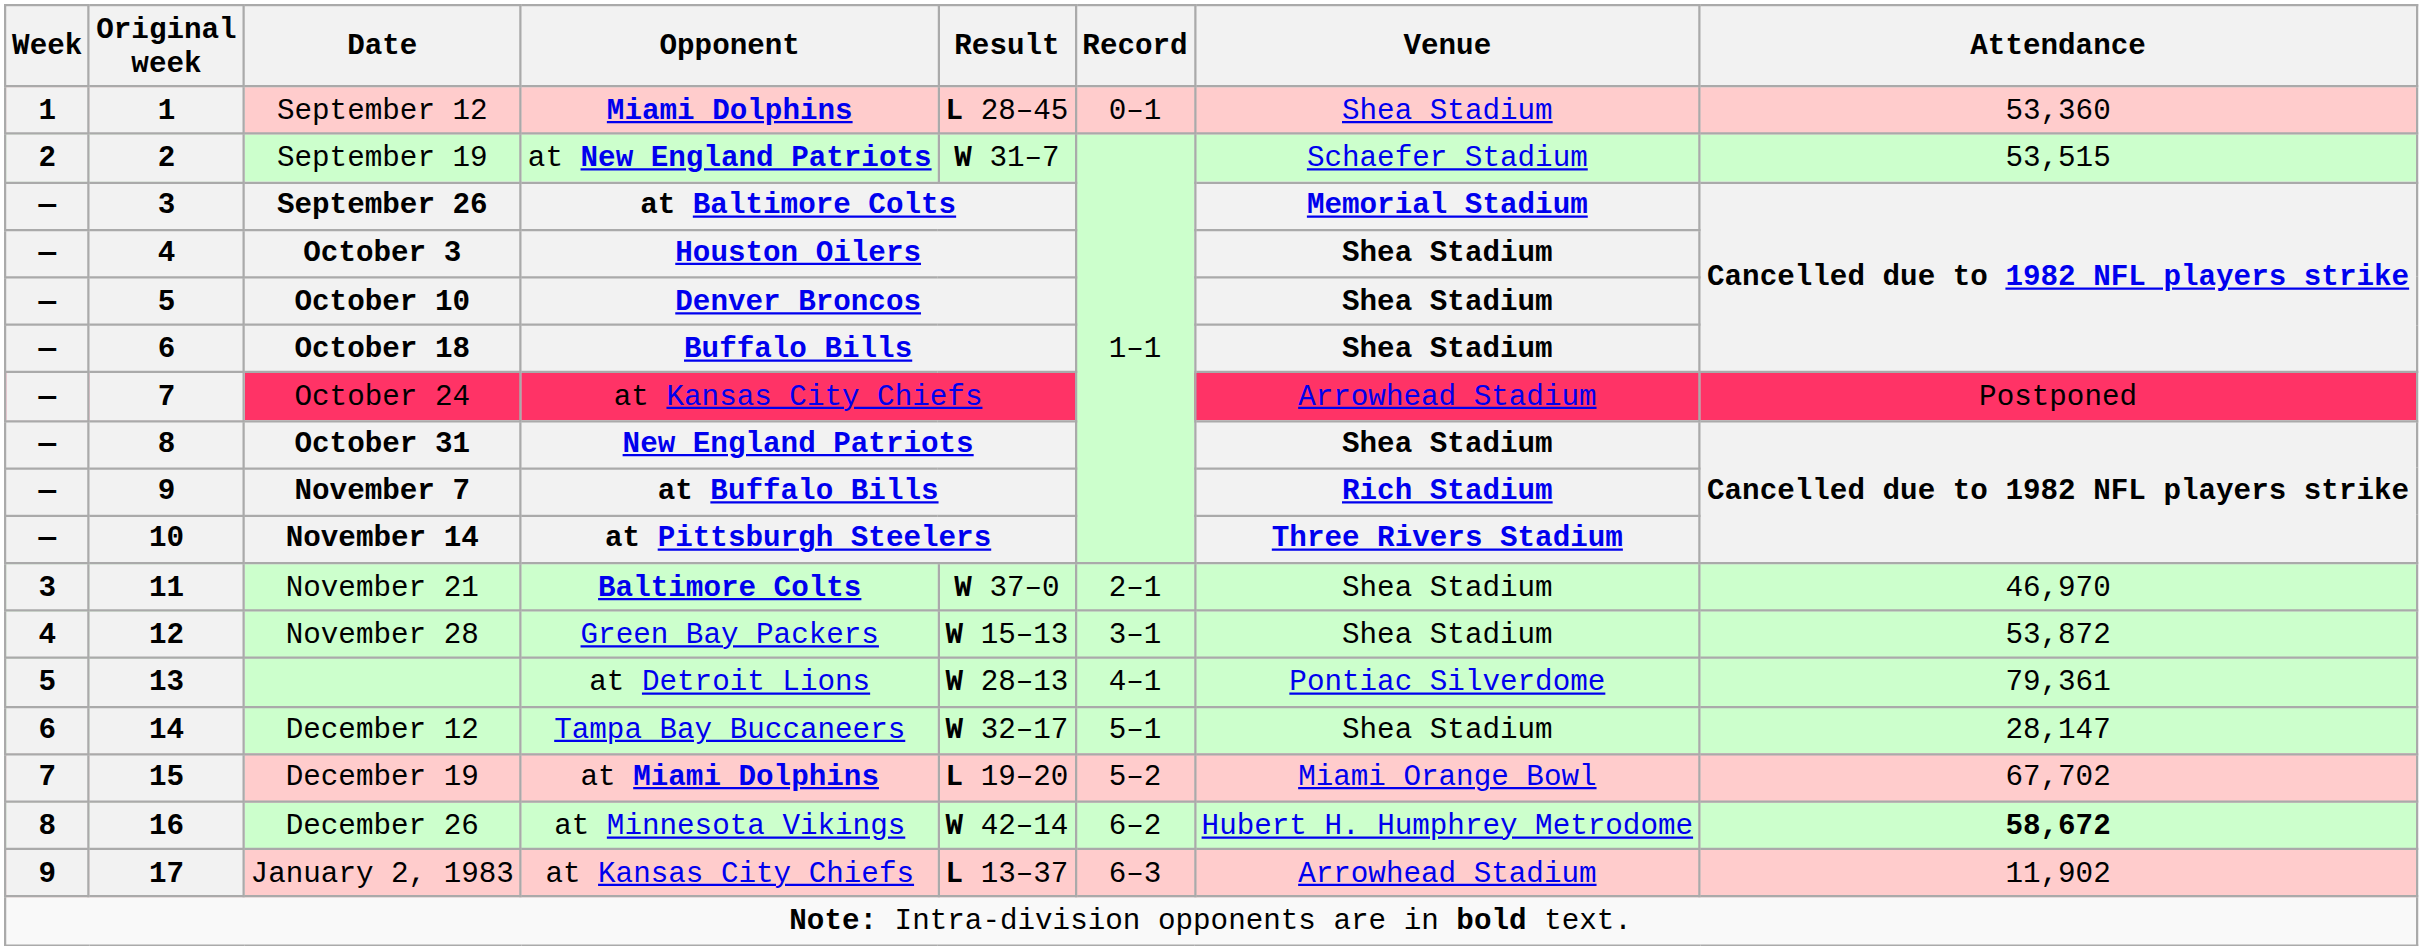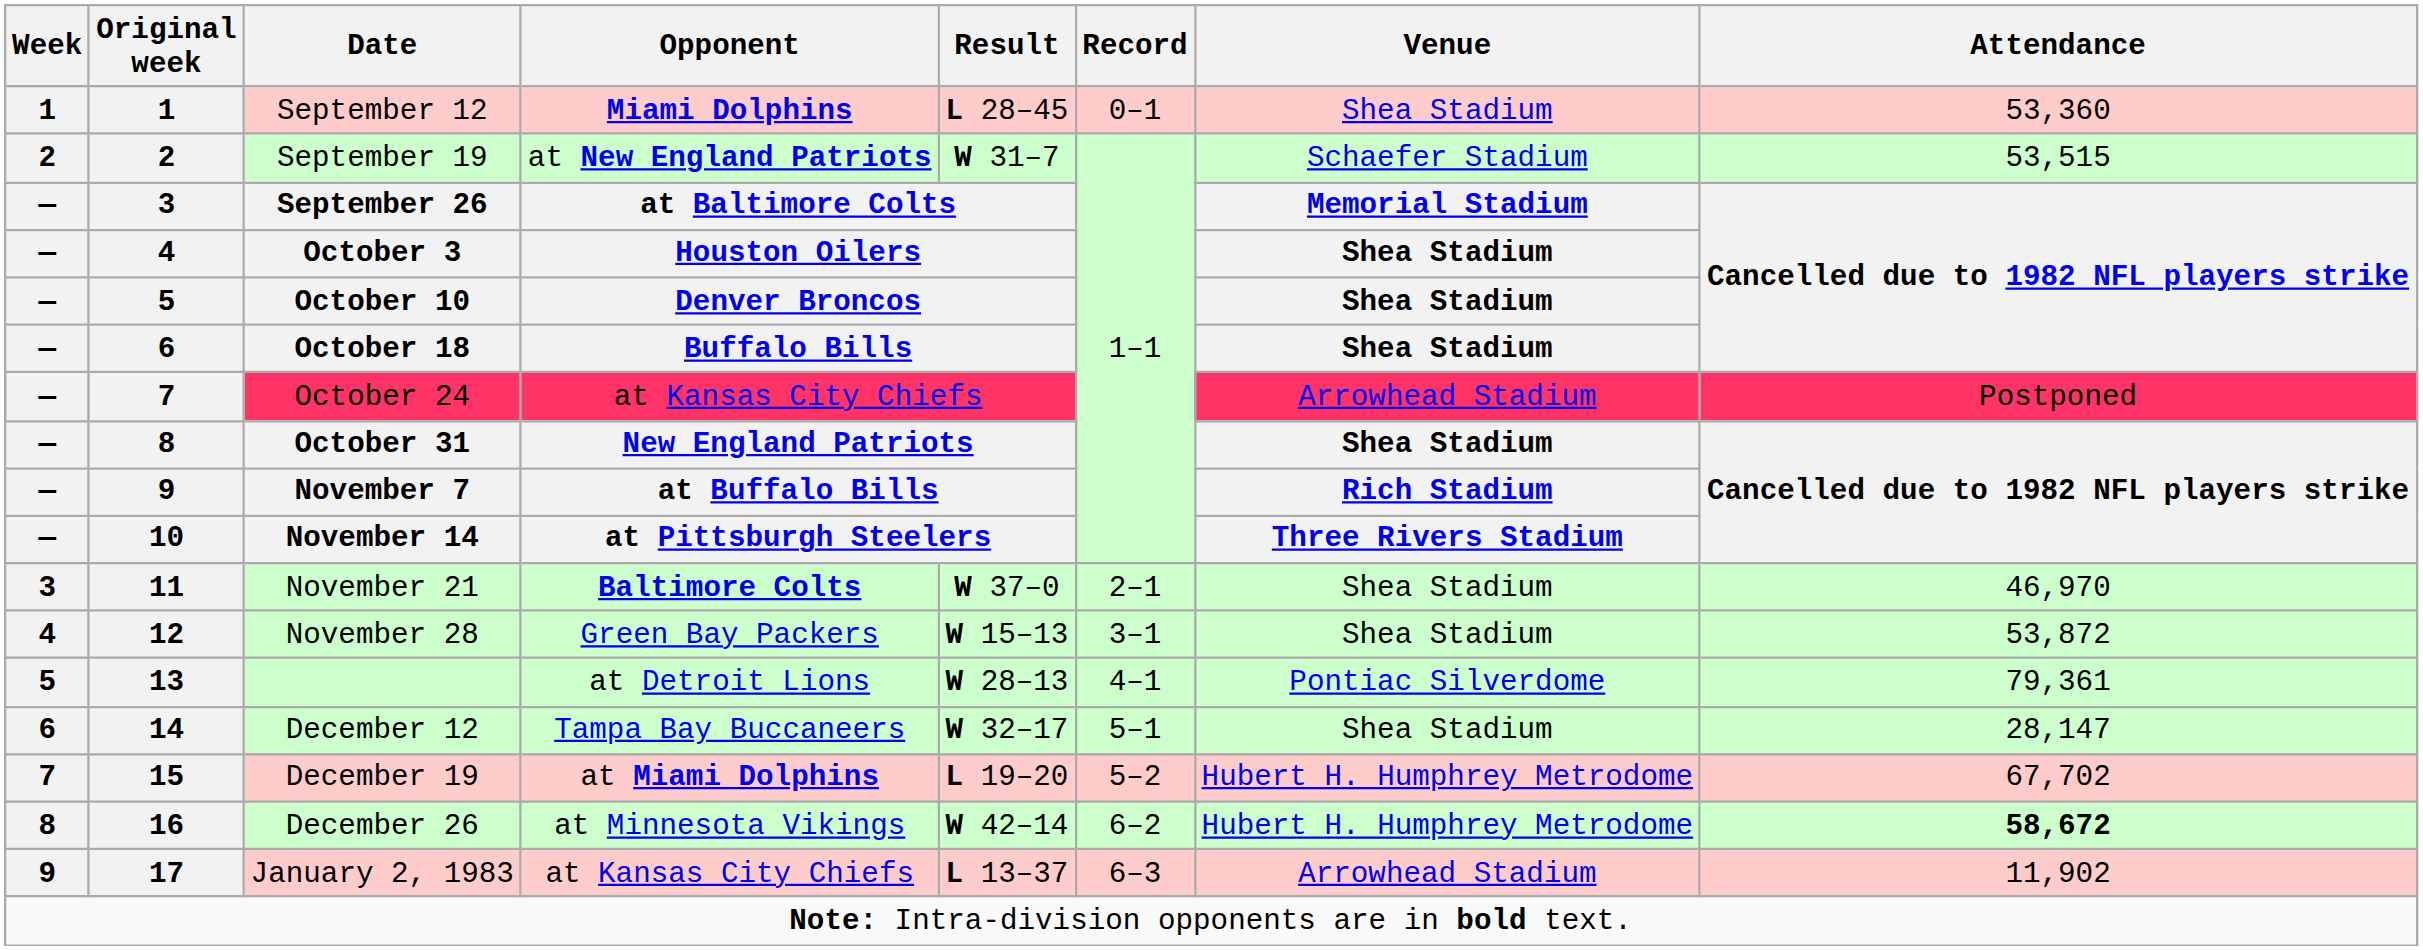December 19 | Venue: Miami Orange Bowl -> Hubert H. Humphrey Metrodome
